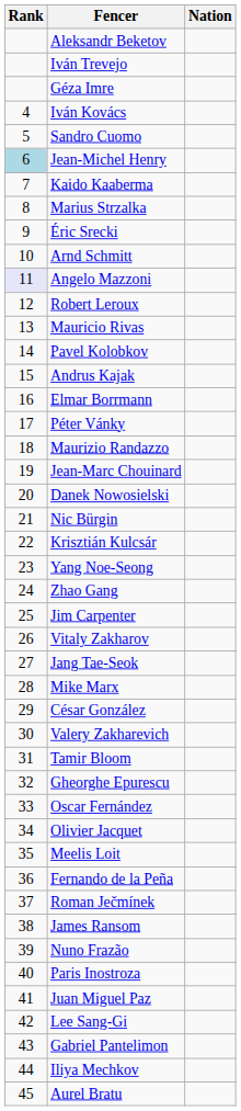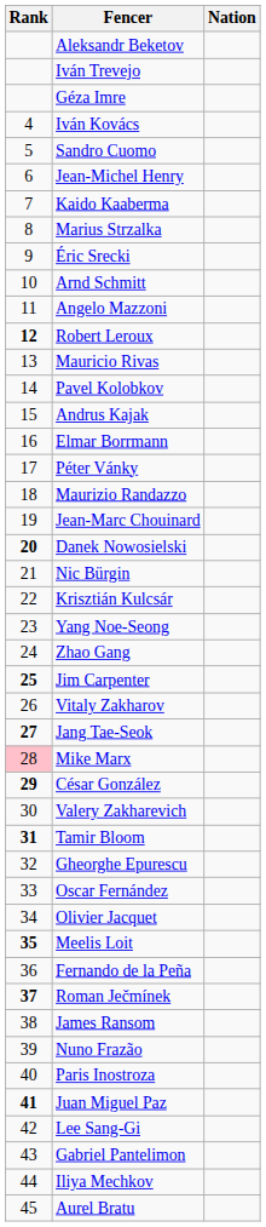Jean-Michel Henry | Rank: lightblue background -> no background
Angelo Mazzoni | Rank: lavender background -> no background
Robert Leroux | Rank: normal -> bold
Danek Nowosielski | Rank: normal -> bold
Jim Carpenter | Rank: normal -> bold
Jang Tae-Seok | Rank: normal -> bold
Mike Marx | Rank: no background -> pink background
César González | Rank: normal -> bold
Tamir Bloom | Rank: normal -> bold
Meelis Loit | Rank: normal -> bold
Roman Ječmínek | Rank: normal -> bold
Juan Miguel Paz | Rank: normal -> bold
